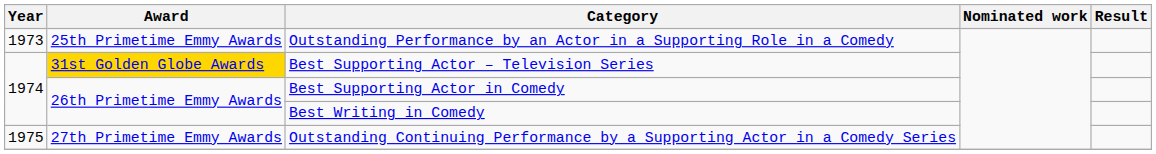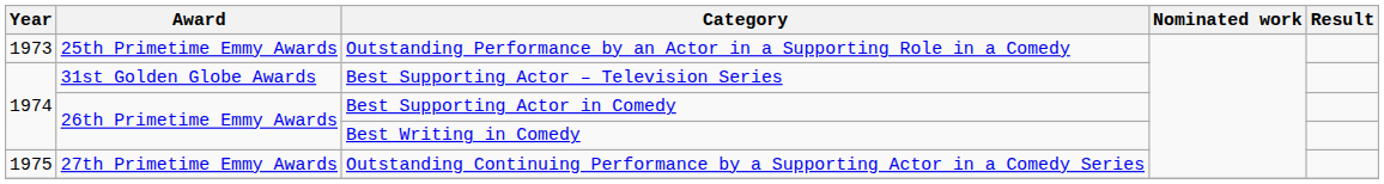Best Supporting Actor – Television Series | Award: gold background -> no background
